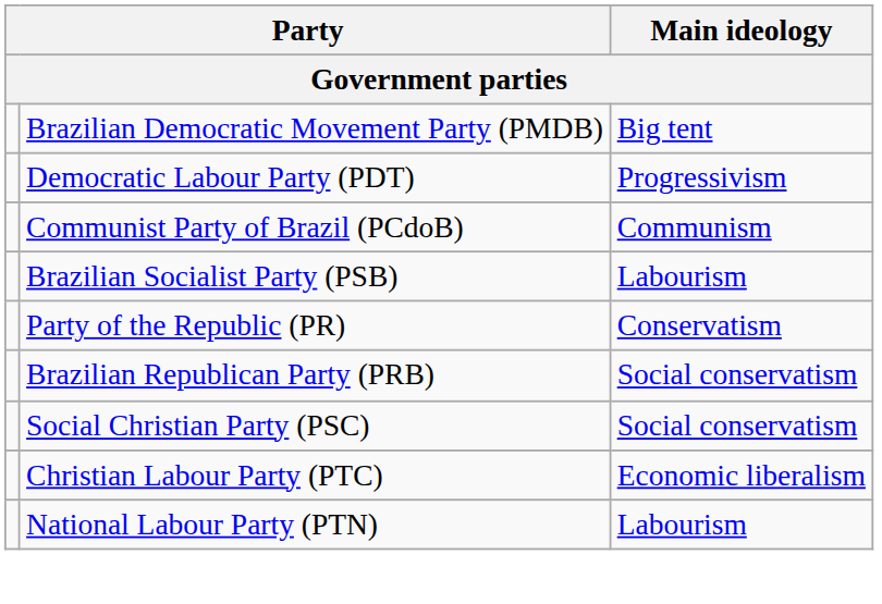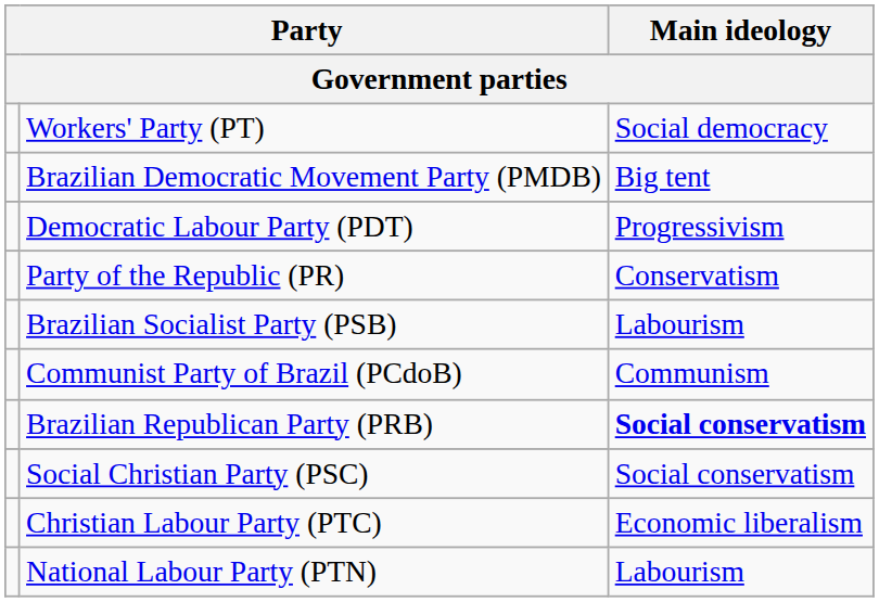+ row: Workers' Party (PT) | Social democracy
rows swapped: Communist Party of Brazil (PCdoB) <-> Party of the Republic (PR)
Brazilian Republican Party (PRB) | Main ideology: normal -> bold
